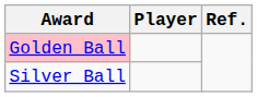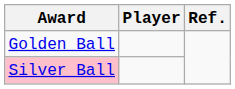Golden Ball | Award: pink background -> no background
Silver Ball | Award: no background -> pink background
